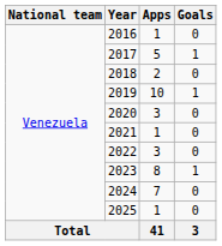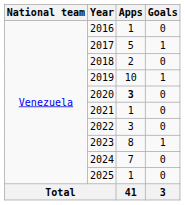2020 | Apps: normal -> bold
